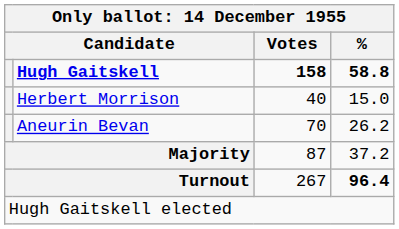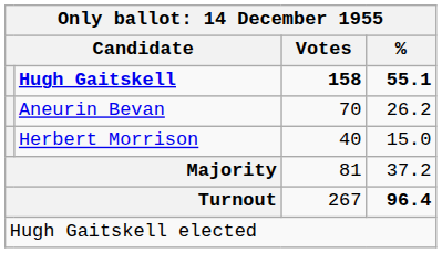Hugh Gaitskell | %: 58.8 -> 55.1
rows swapped: Aneurin Bevan <-> Herbert Morrison
Majority | Votes: 87 -> 81
